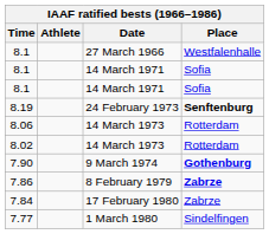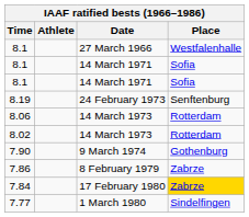8.19 | Place: bold -> normal
7.90 | Place: bold -> normal
7.86 | Place: bold -> normal
7.84 | Place: no background -> gold background
